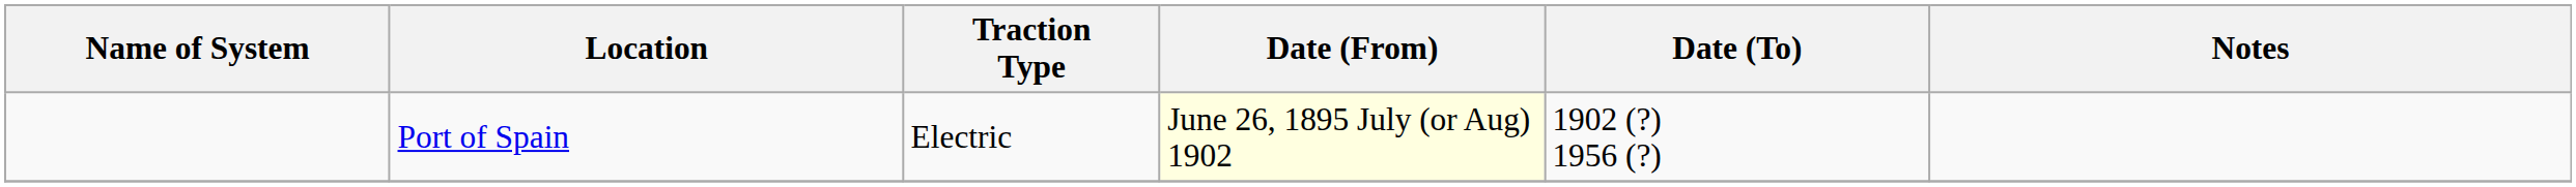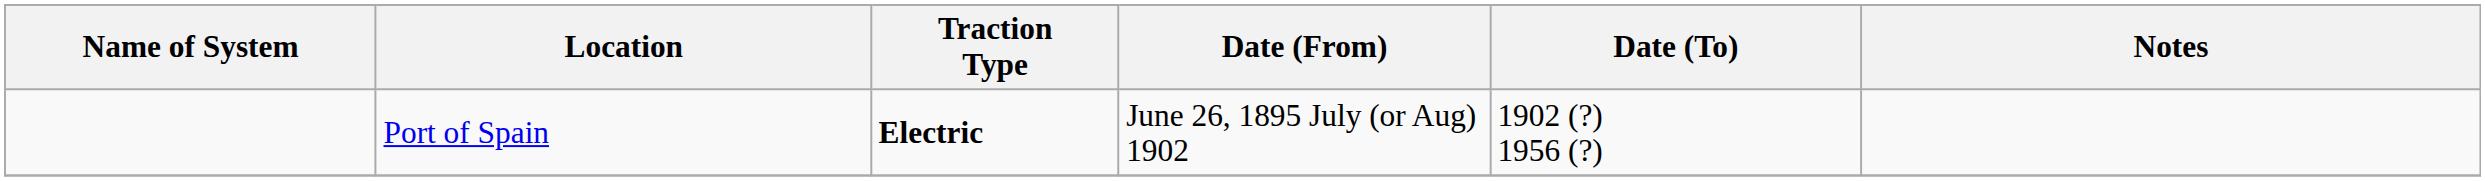Port of Spain | Traction Type: normal -> bold
Port of Spain | Date (From): lightyellow background -> no background
